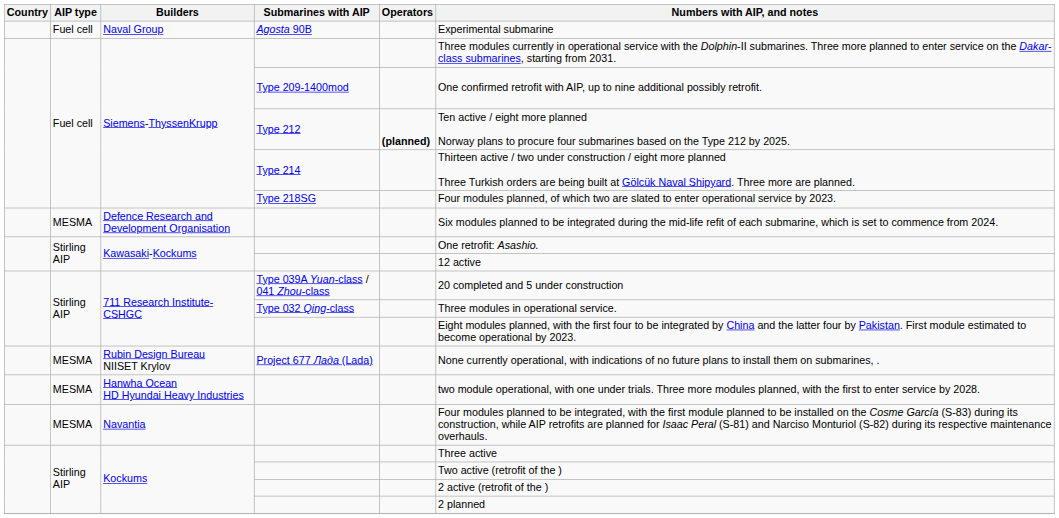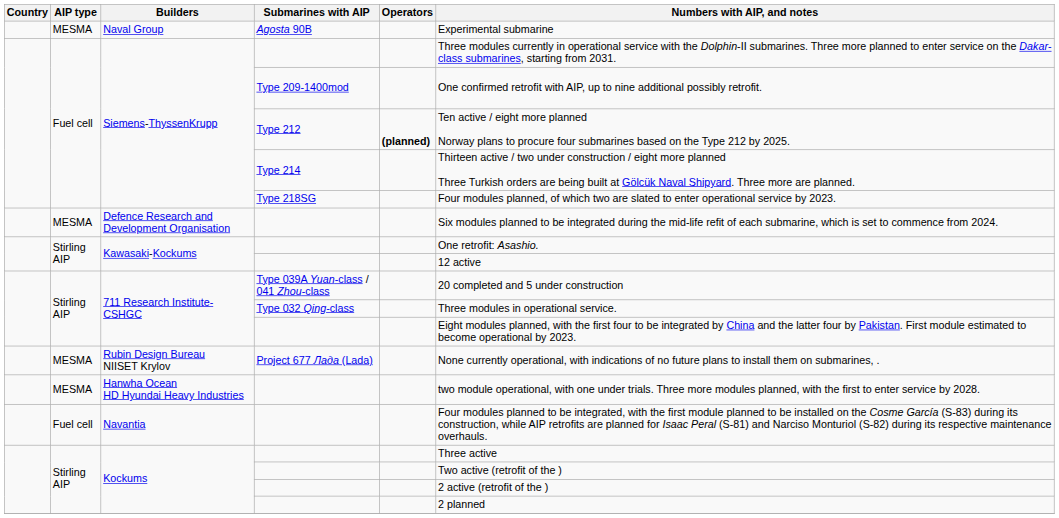Naval Group | AIP type: Fuel cell -> MESMA
Navantia | AIP type: MESMA -> Fuel cell
